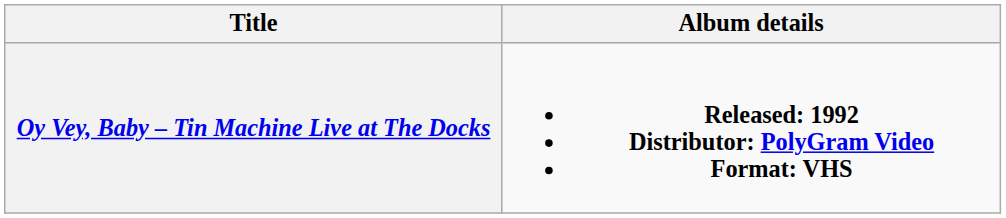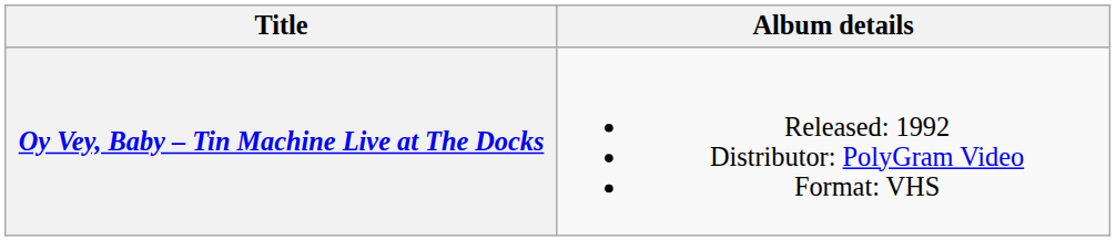Oy Vey, Baby – Tin Machine Live at The Docks | Album details: bold -> normal
